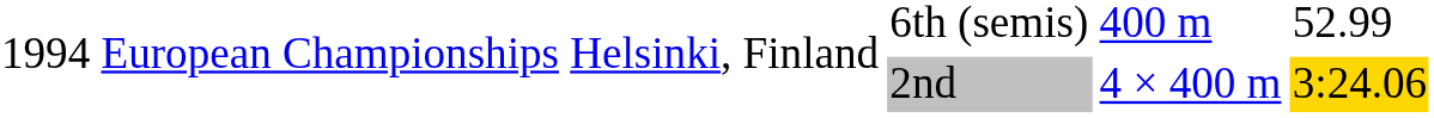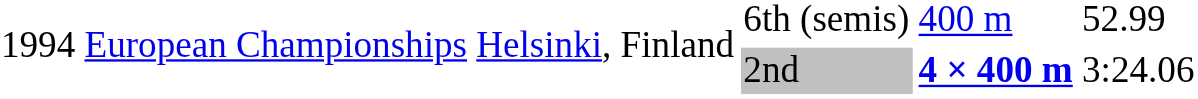row 2 | column 5: normal -> bold
row 2 | column 6: gold background -> no background
